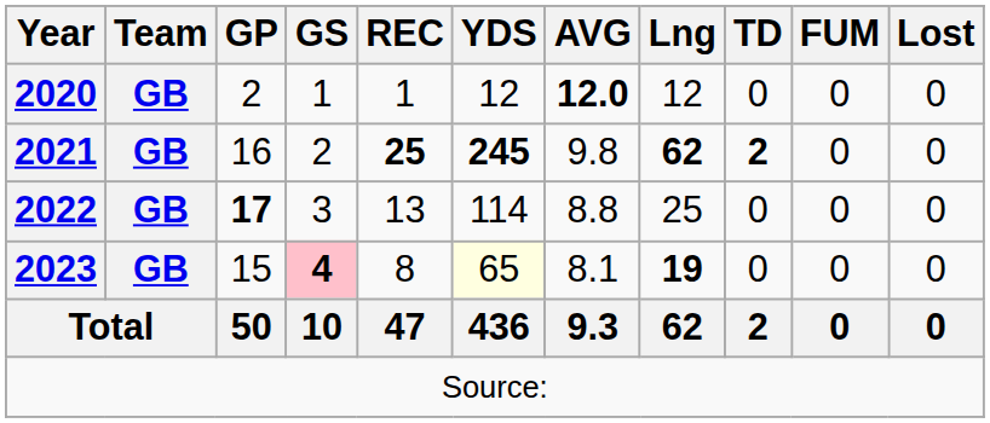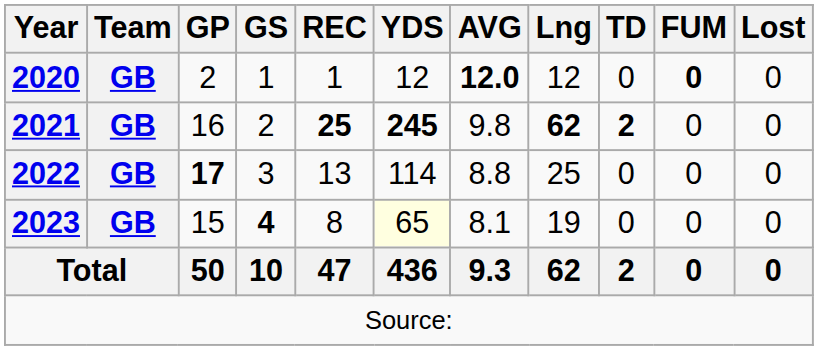2020 | FUM: normal -> bold
2023 | GS: pink background -> no background
2023 | Lng: bold -> normal
